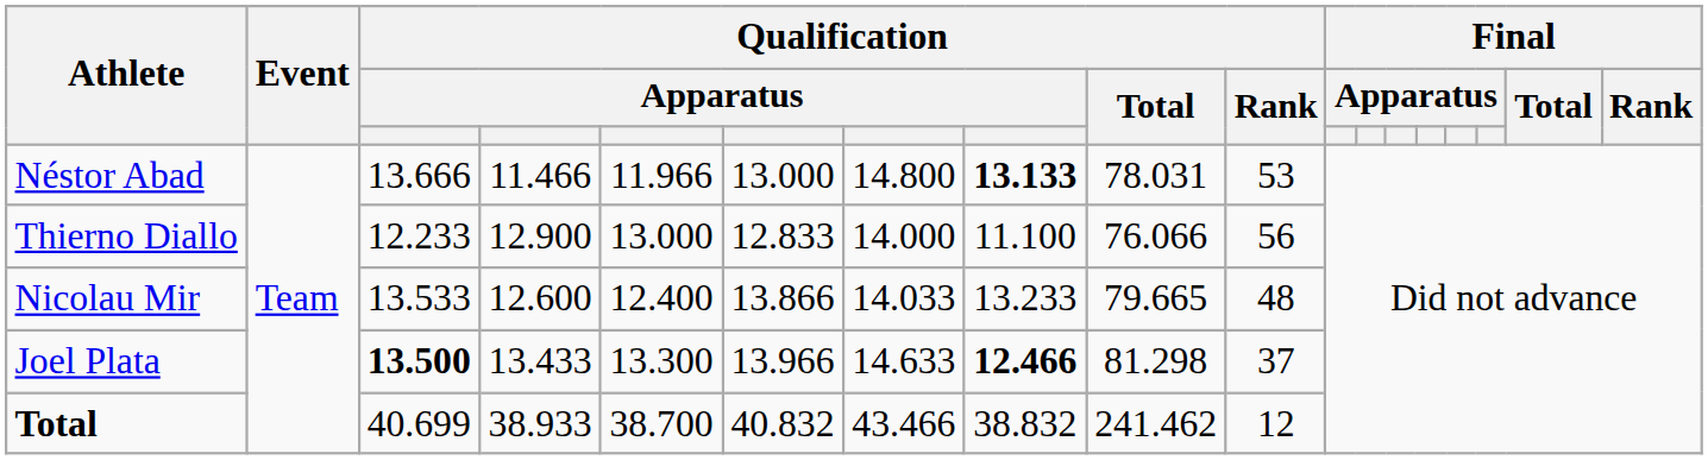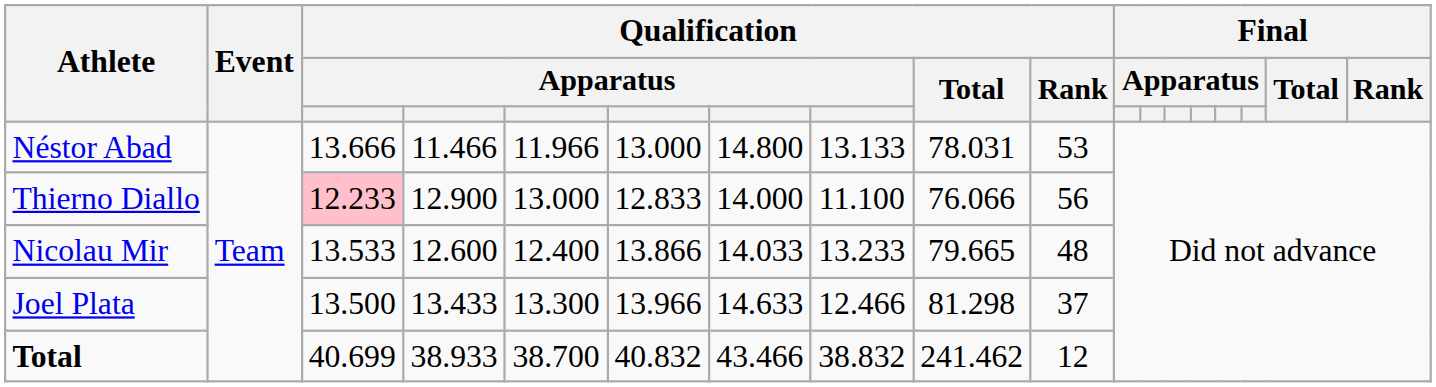Néstor Abad | column 8: bold -> normal
Thierno Diallo | column 3: no background -> pink background
Joel Plata | column 3: bold -> normal
Joel Plata | column 8: bold -> normal
